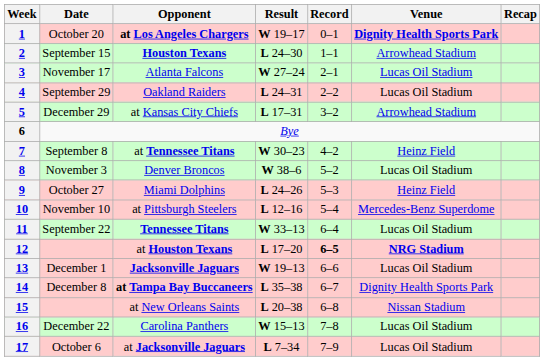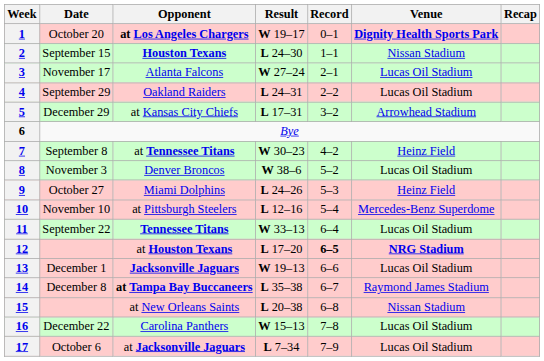2 | Venue: Arrowhead Stadium -> Nissan Stadium
14 | Venue: Dignity Health Sports Park -> Raymond James Stadium
